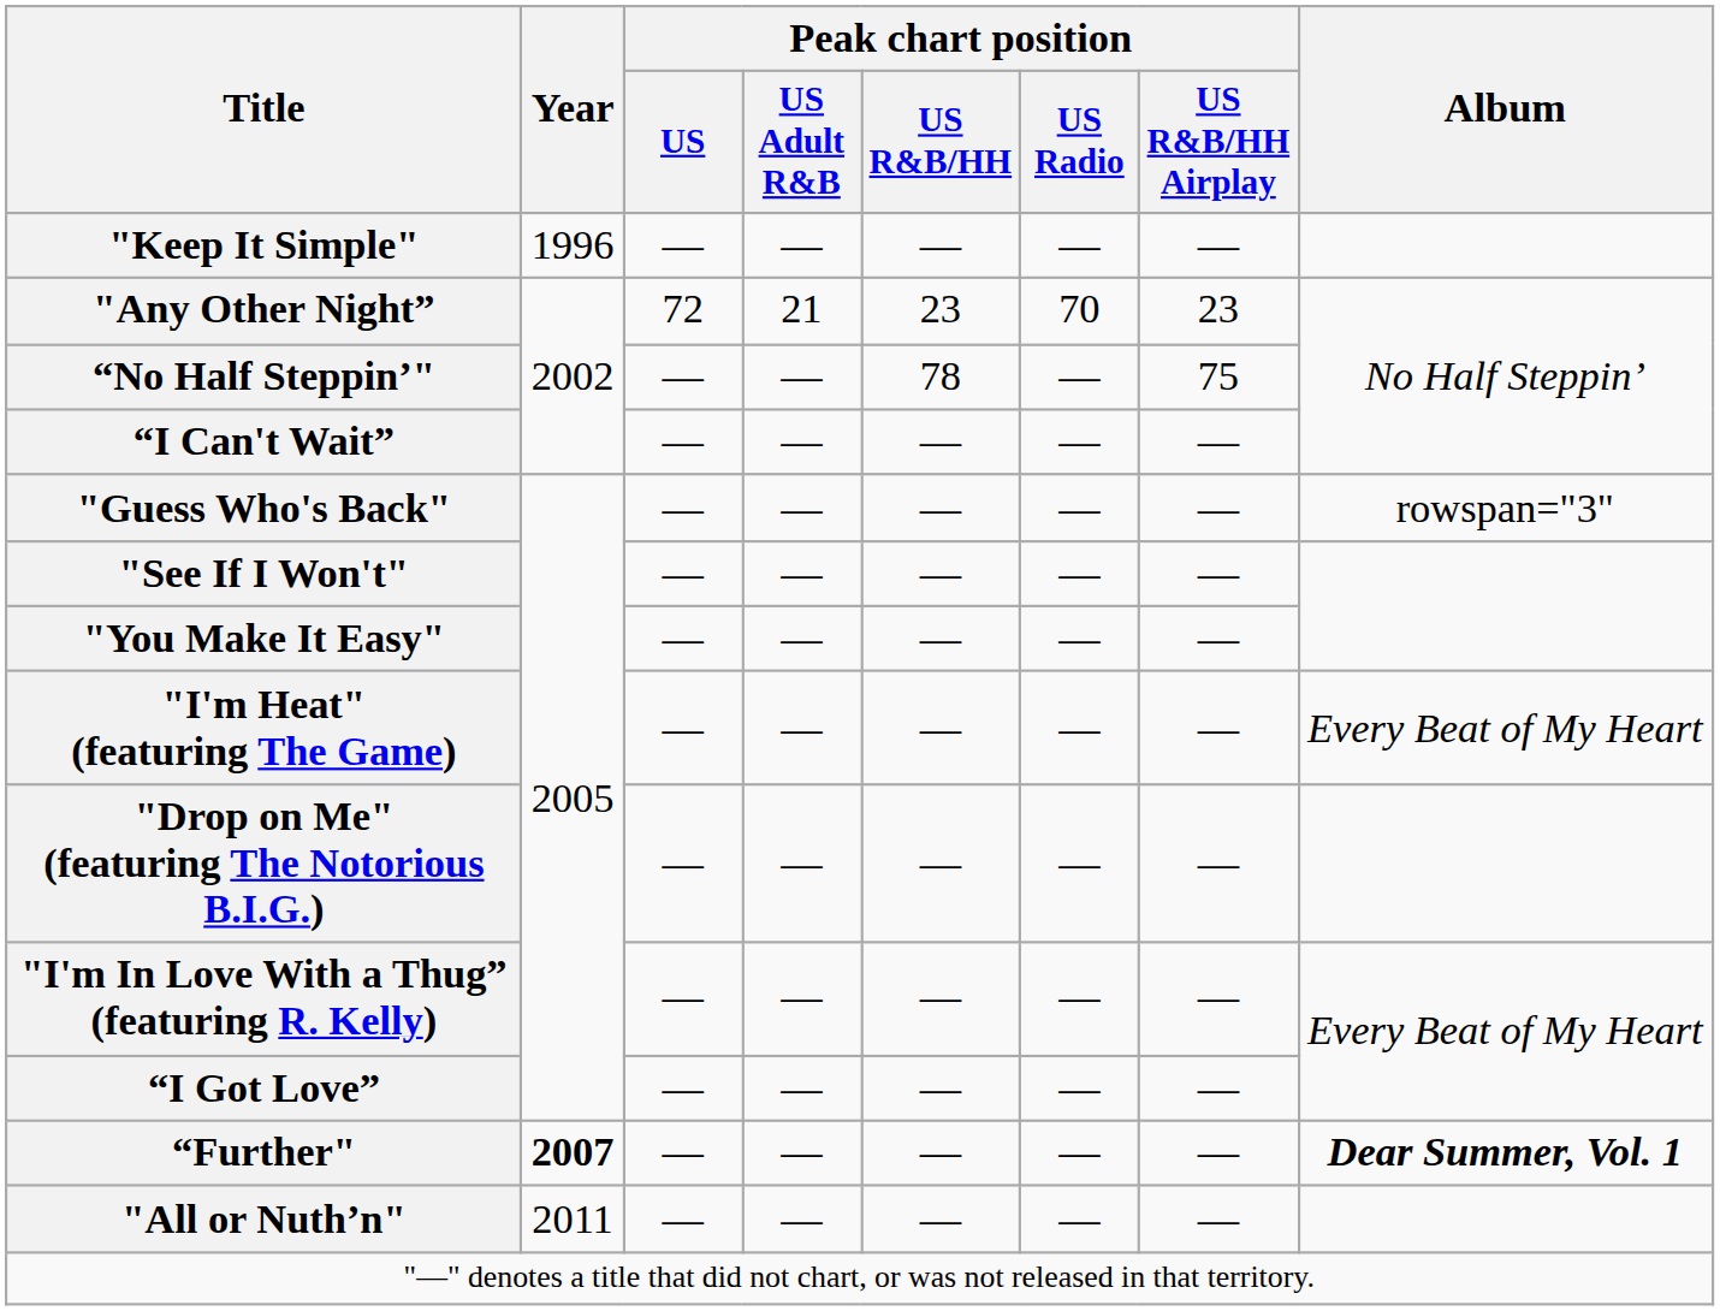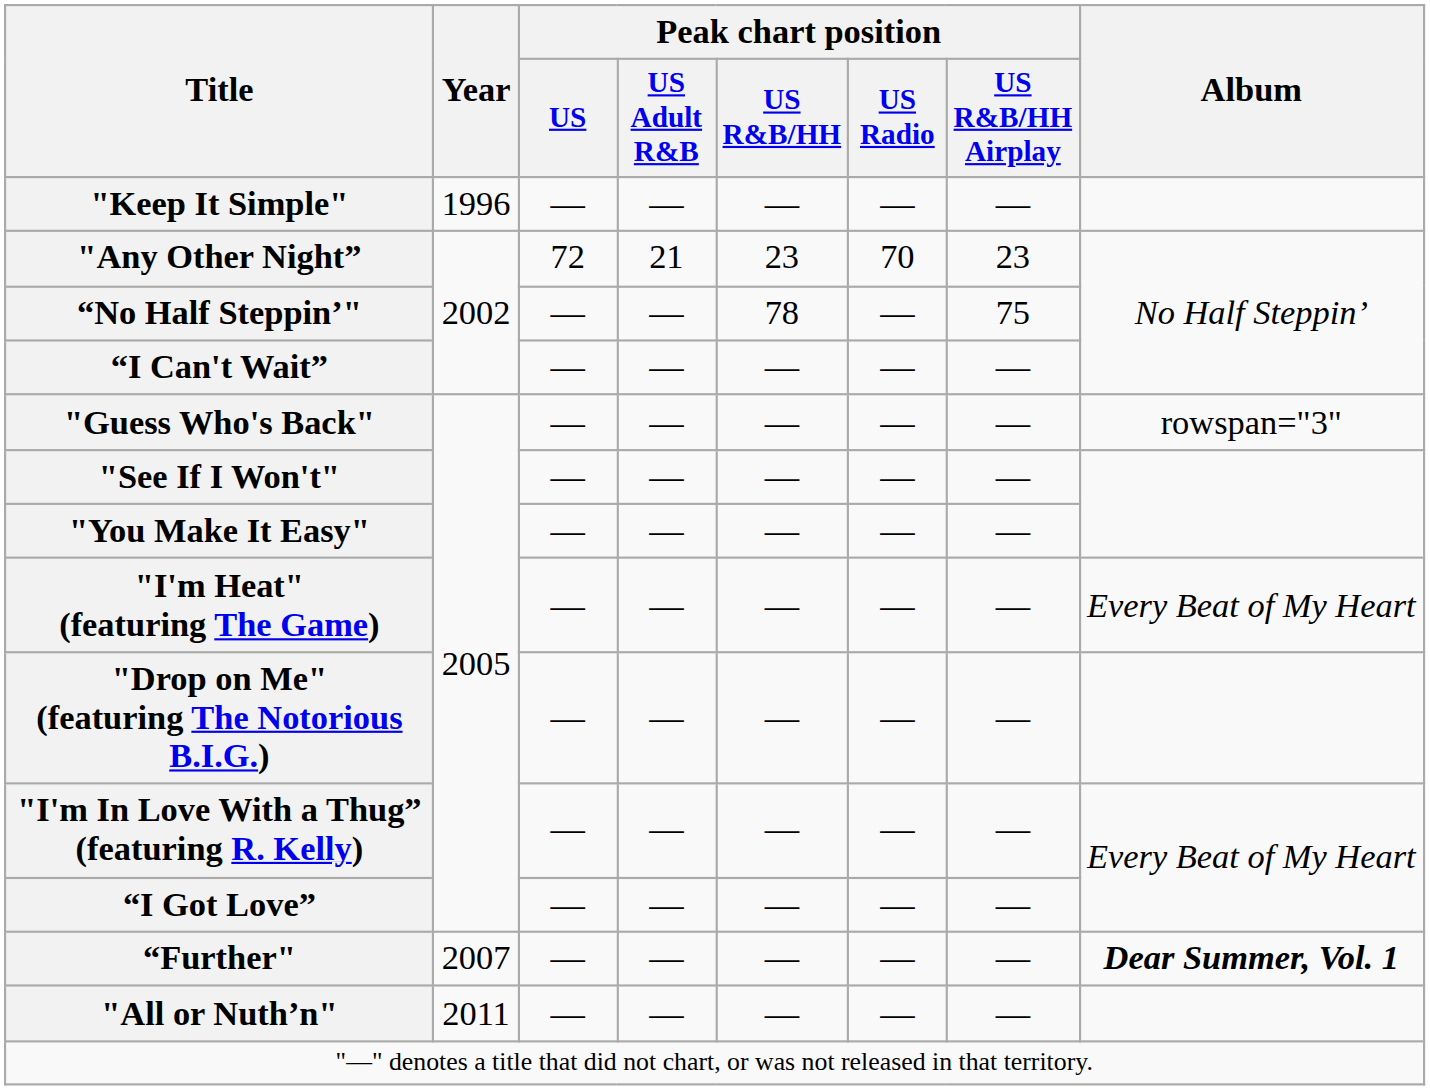“Further" | Year: bold -> normal
